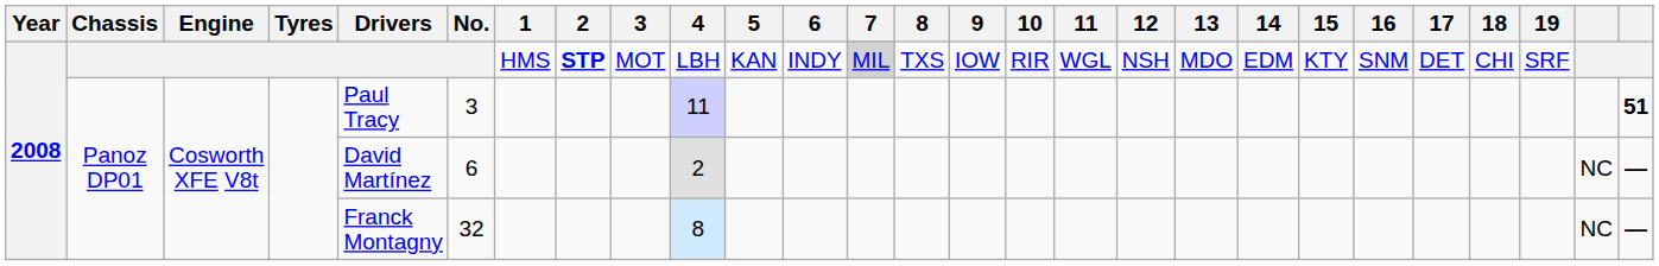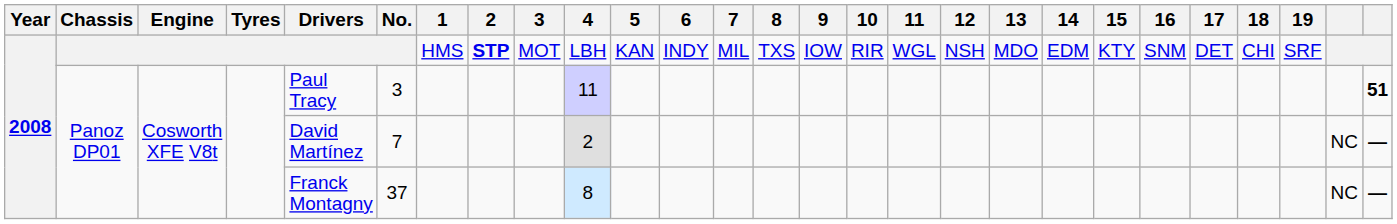row 2 | 7: lightgrey background -> no background
row 4 | No.: 6 -> 7
row 5 | No.: 32 -> 37
